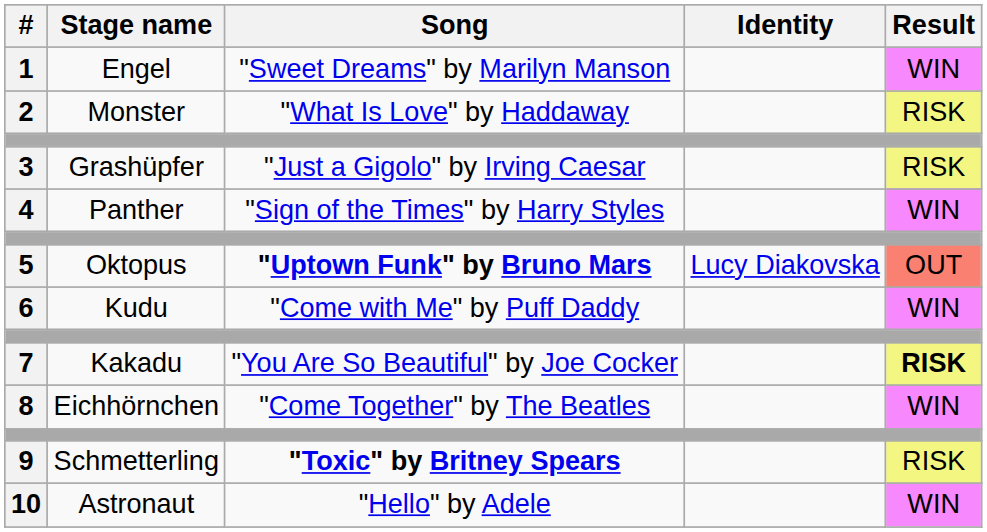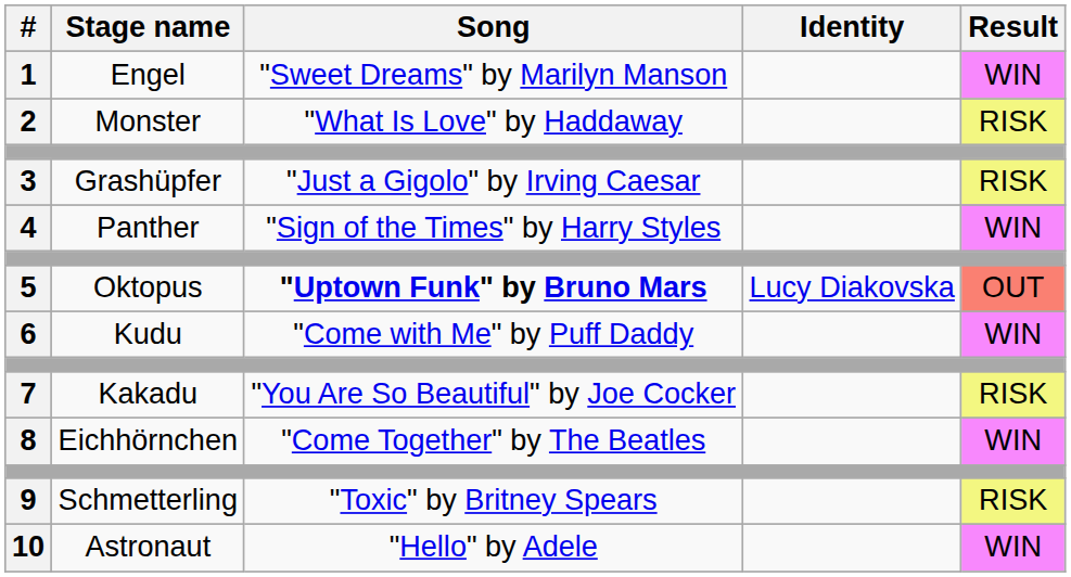7 | Result: bold -> normal
9 | Song: bold -> normal
